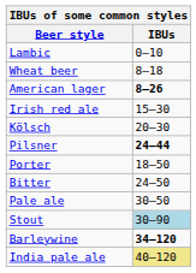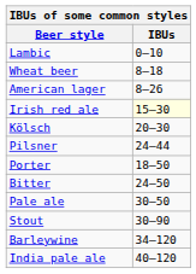American lager | IBUs: bold -> normal
Irish red ale | IBUs: no background -> lightyellow background
Pilsner | IBUs: bold -> normal
Stout | IBUs: lightblue background -> no background
Barleywine | IBUs: bold -> normal
India pale ale | IBUs: khaki background -> no background
